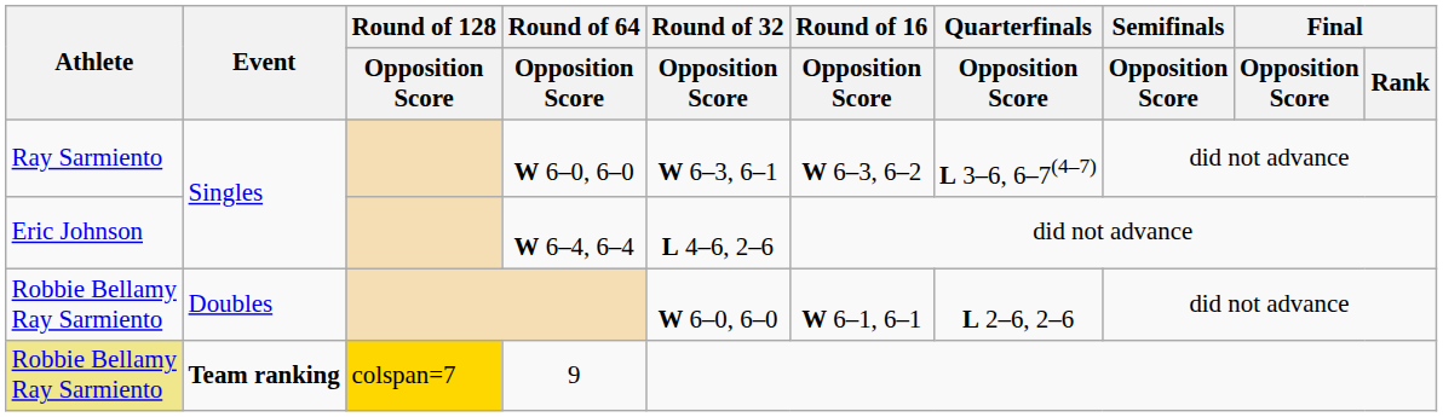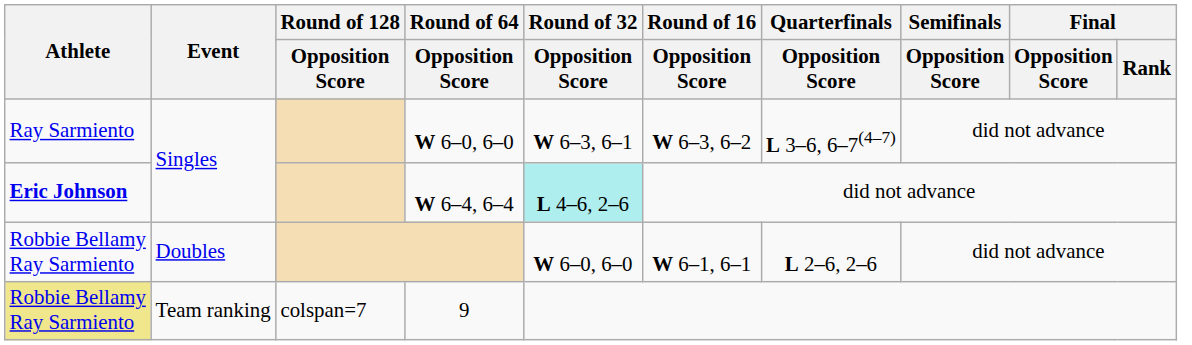W 6–4, 6–4 | Athlete: normal -> bold
W 6–4, 6–4 | Round of 32 / Opposition Score: no background -> paleturquoise background
9 | Event: bold -> normal
9 | Round of 128 / Opposition Score: gold background -> no background
